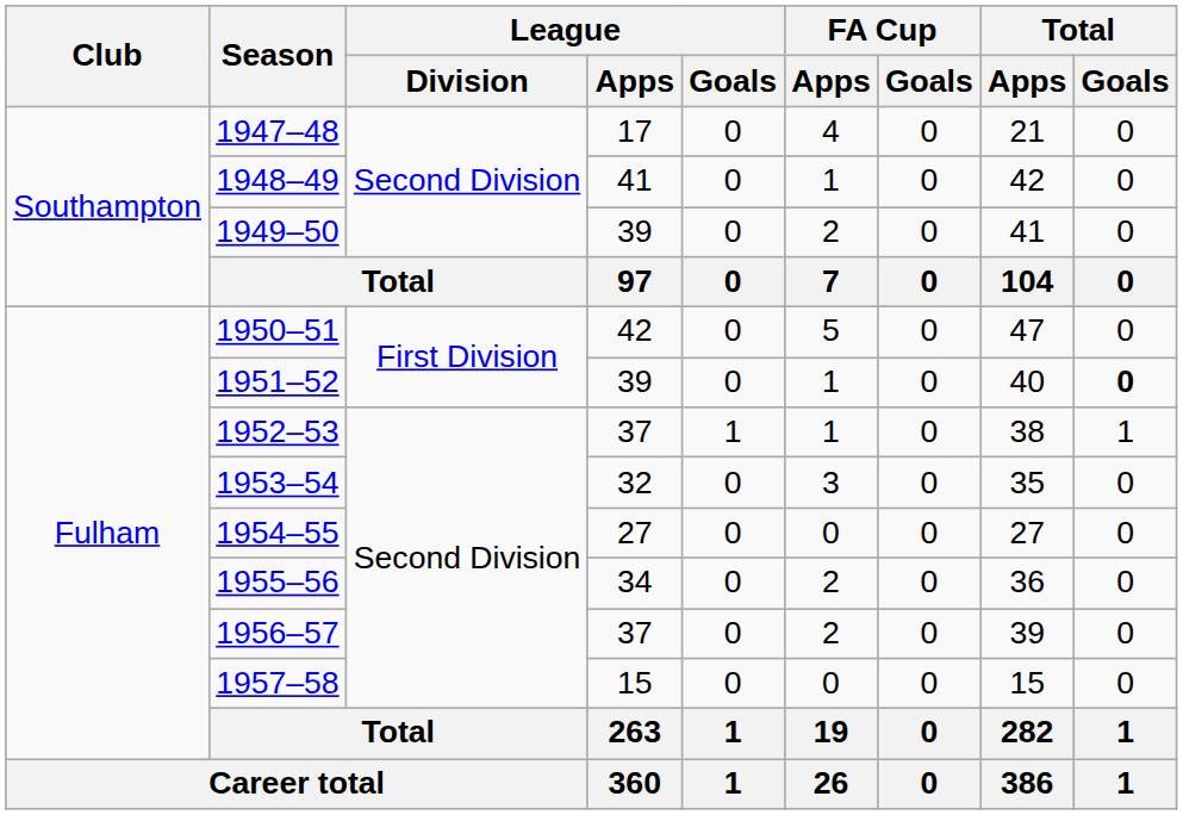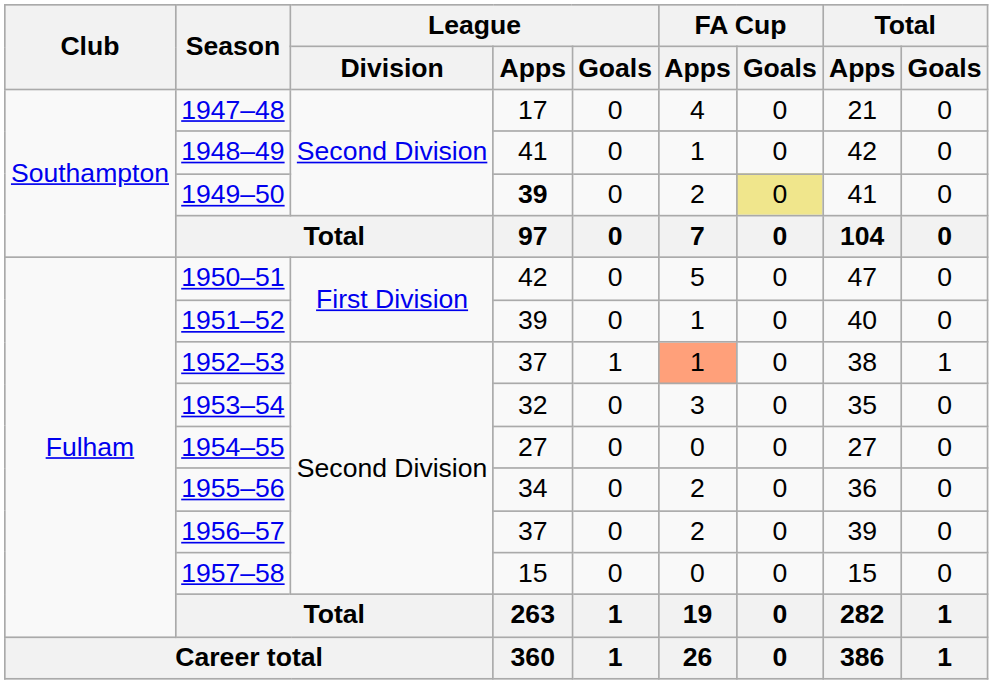1949–50 | League / Apps: normal -> bold
1949–50 | FA Cup / Goals: no background -> khaki background
1951–52 | Total / Goals: bold -> normal
1952–53 | FA Cup / Apps: no background -> lightsalmon background
